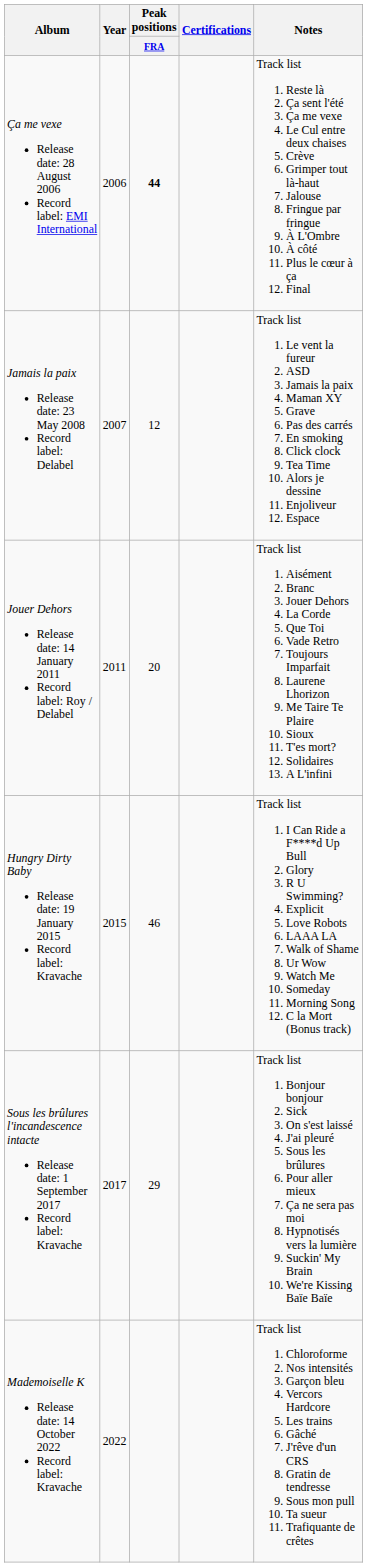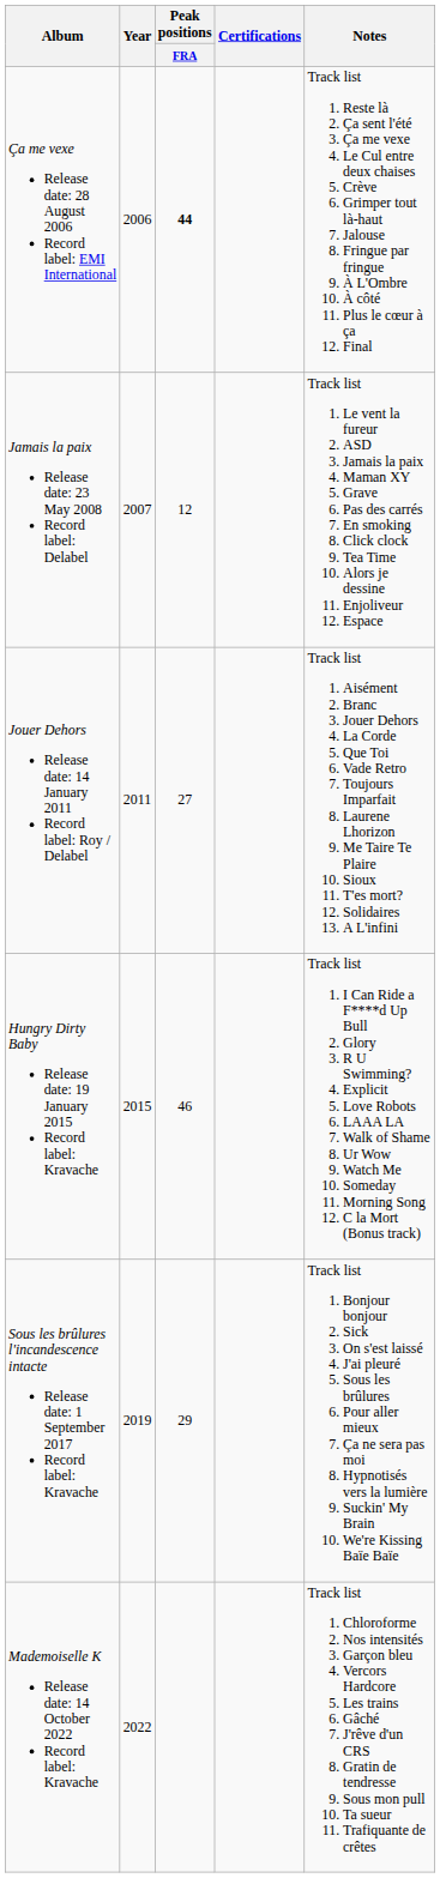row 5 | Peak positions / FRA: 20 -> 27
row 7 | Year: 2017 -> 2019
